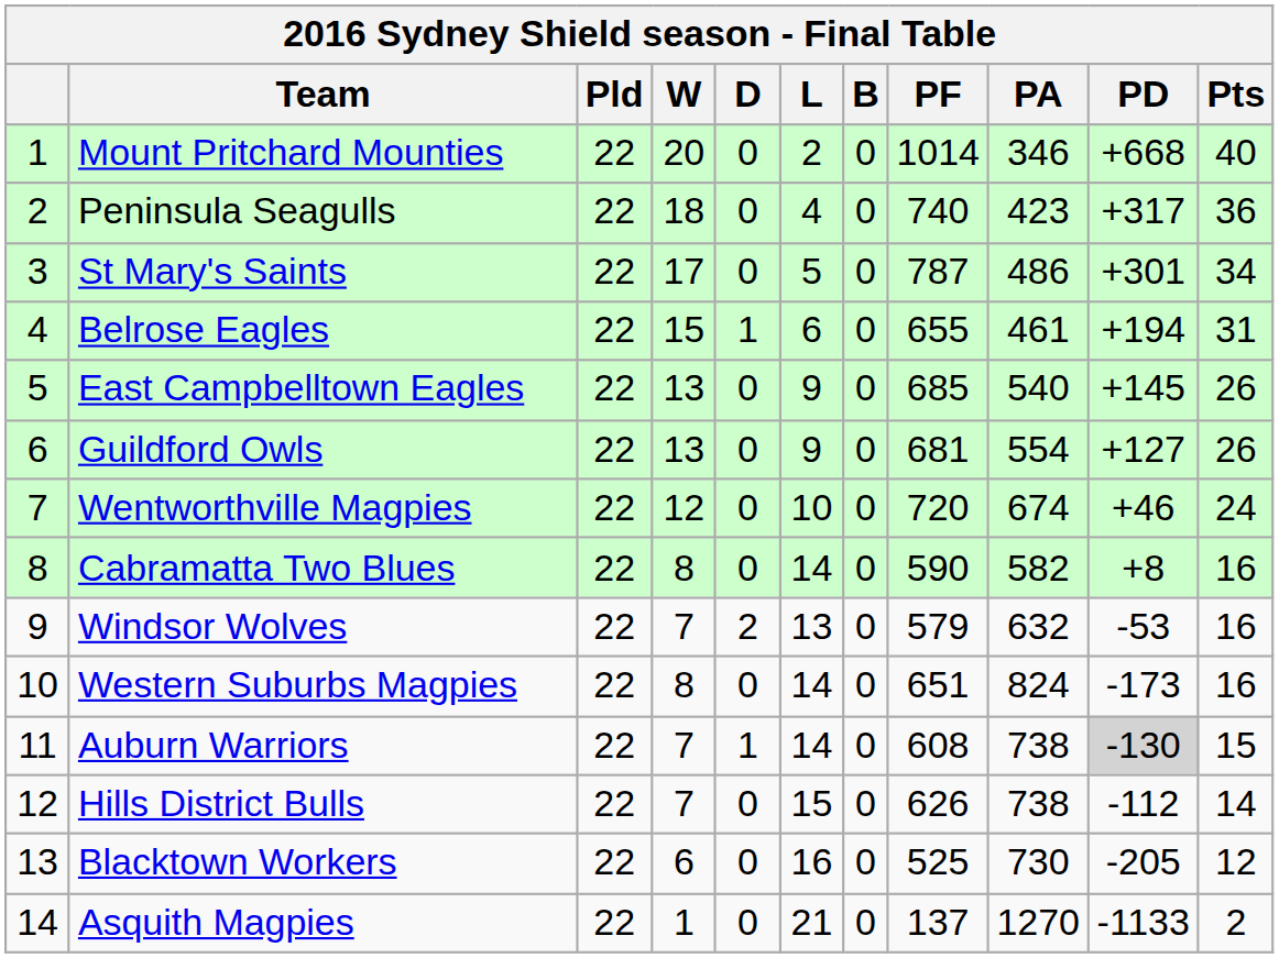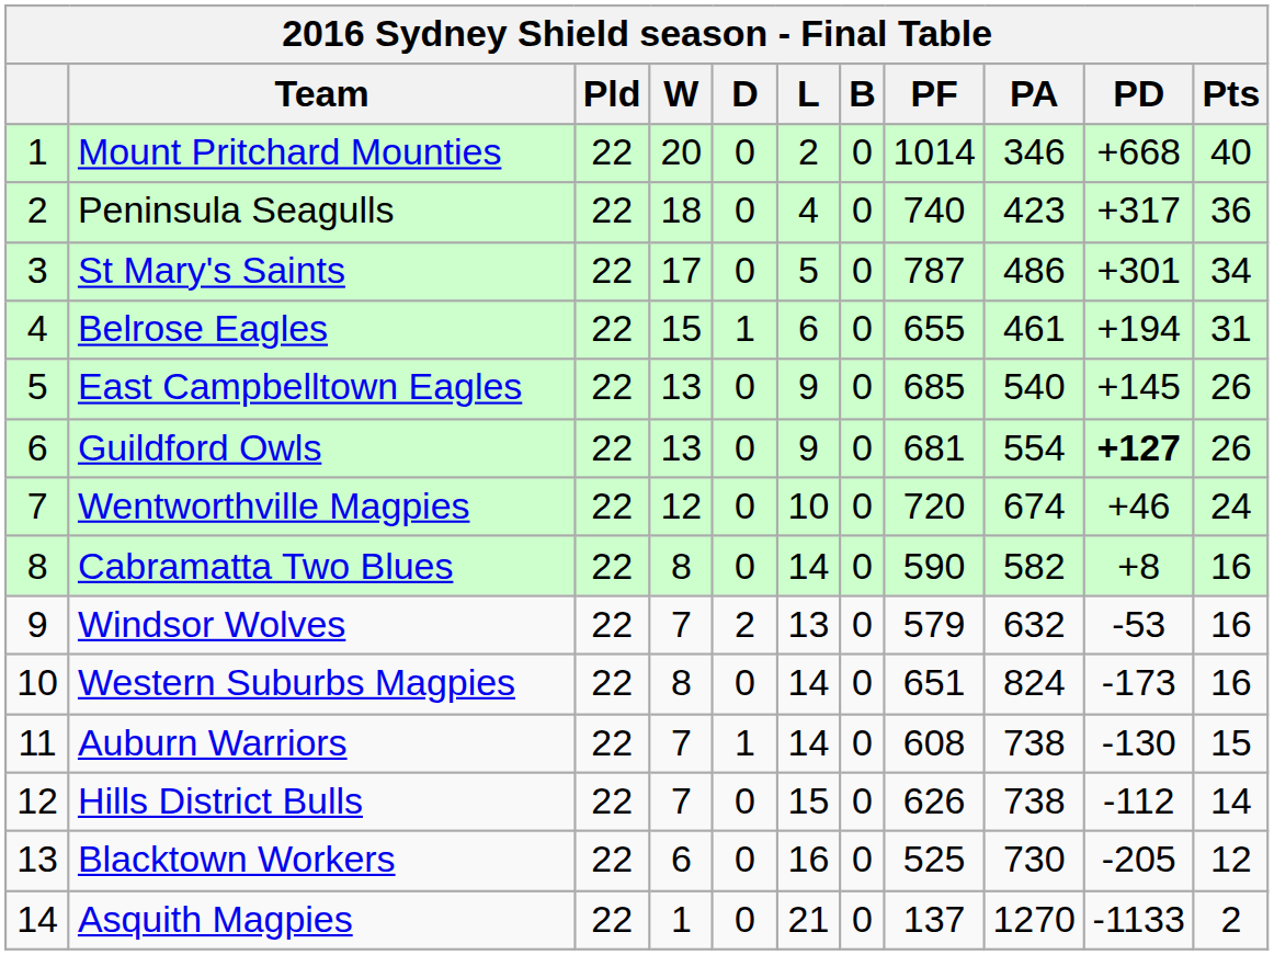Guildford Owls | PD: normal -> bold
Auburn Warriors | PD: lightgrey background -> no background
